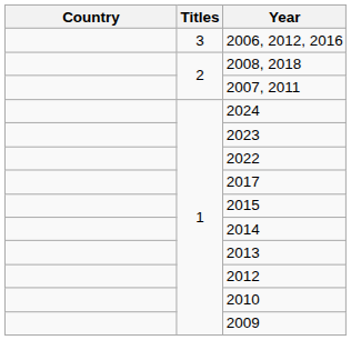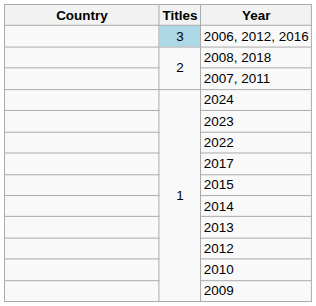2006, 2012, 2016 | Titles: no background -> lightblue background
